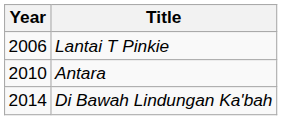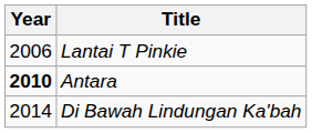Antara | Year: normal -> bold
